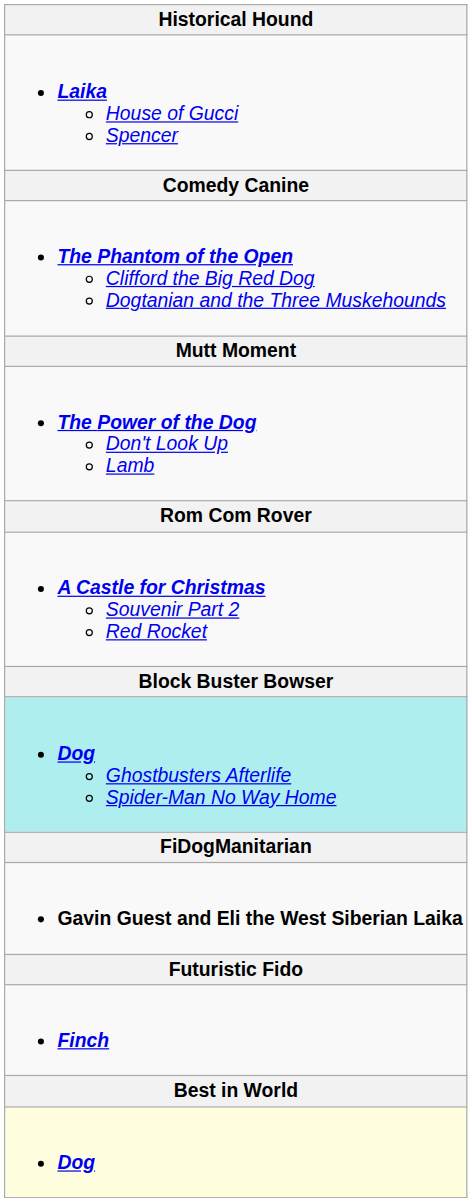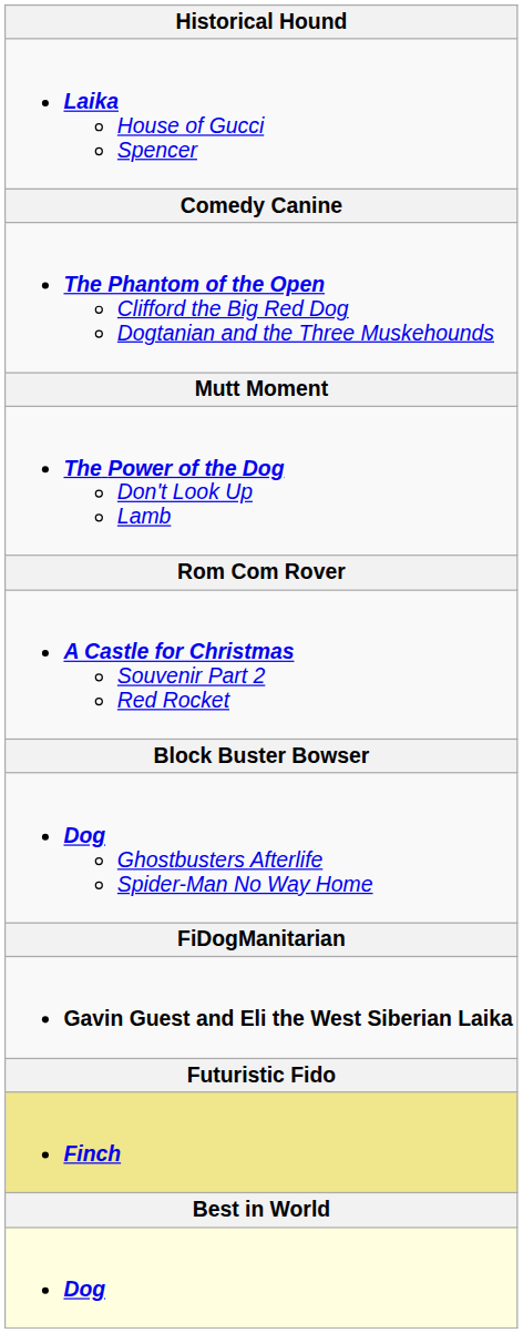row 10 | column 1: paleturquoise background -> no background
row 14 | column 1: no background -> khaki background
